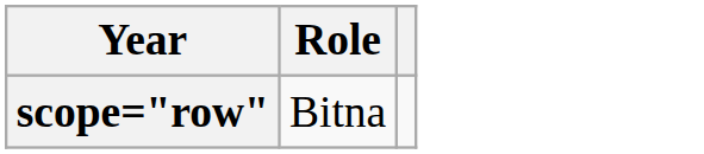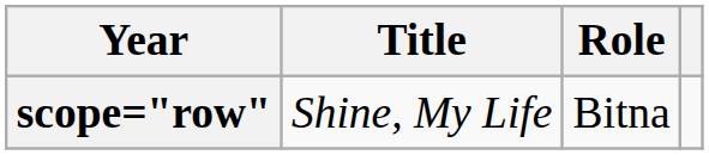+ column: Title | Shine, My Life
